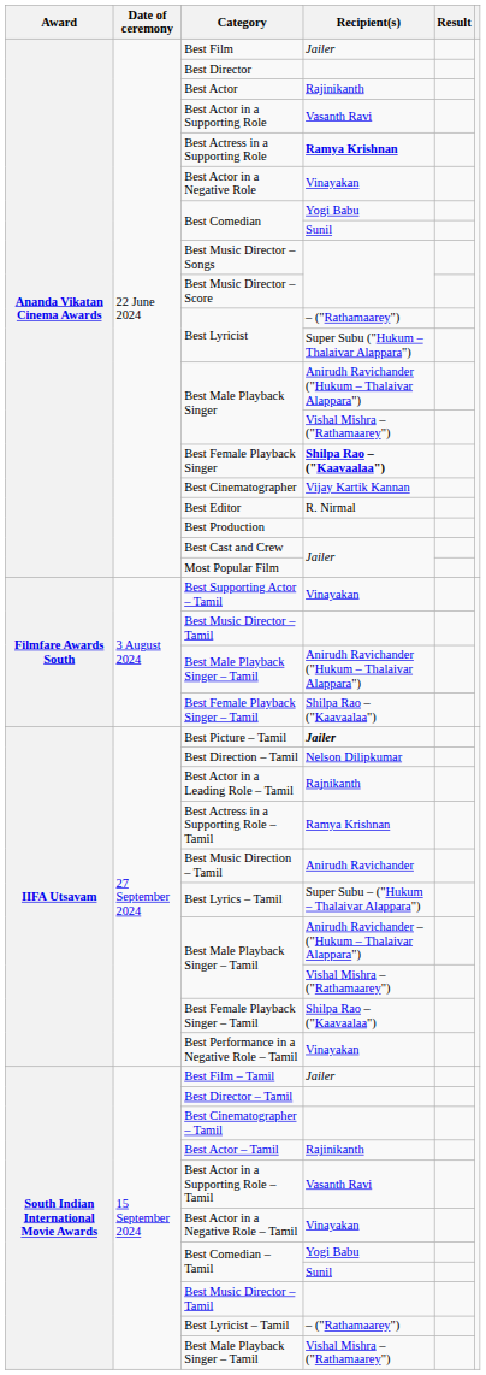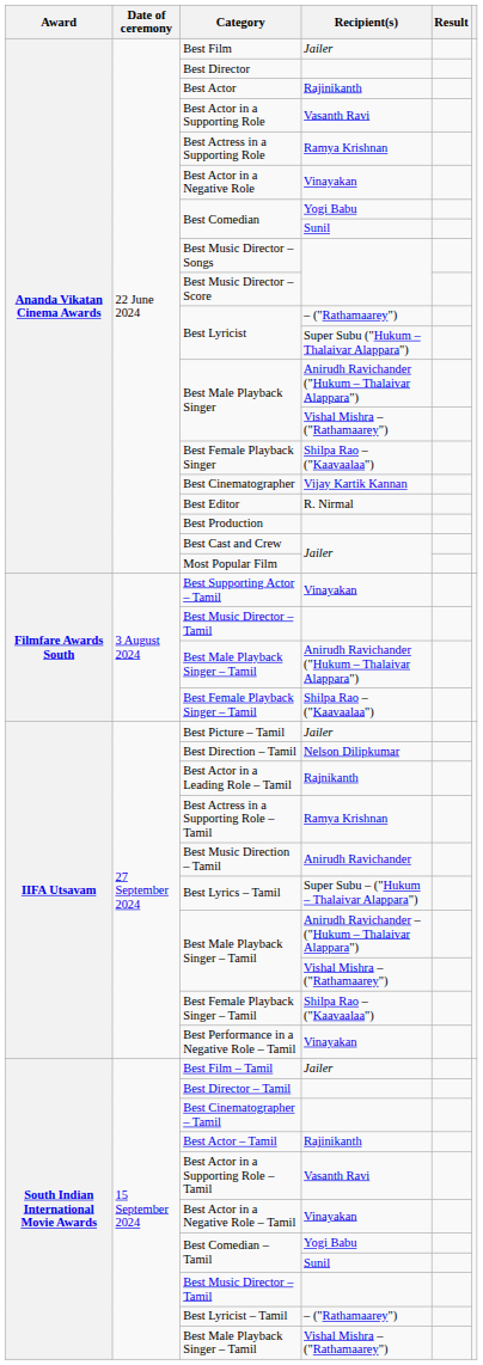Best Actress in a Supporting Role | Recipient(s): bold -> normal
Best Female Playback Singer | Recipient(s): bold -> normal
Best Picture – Tamil | Recipient(s): bold -> normal
